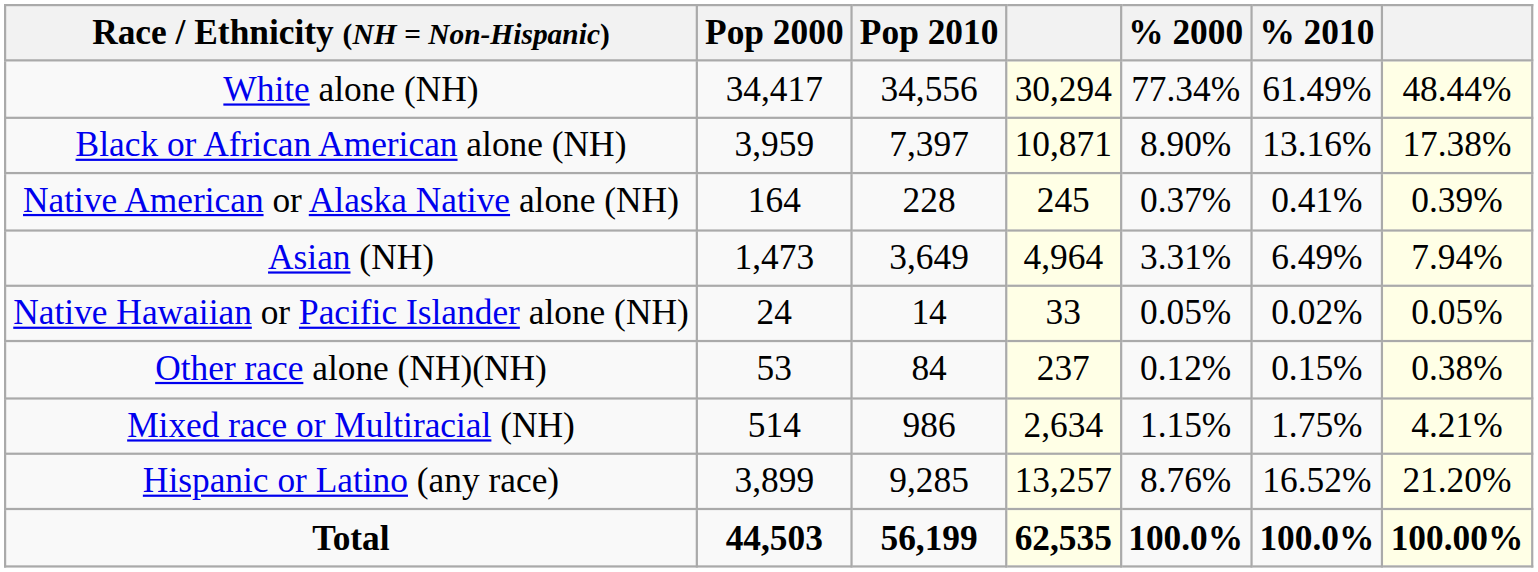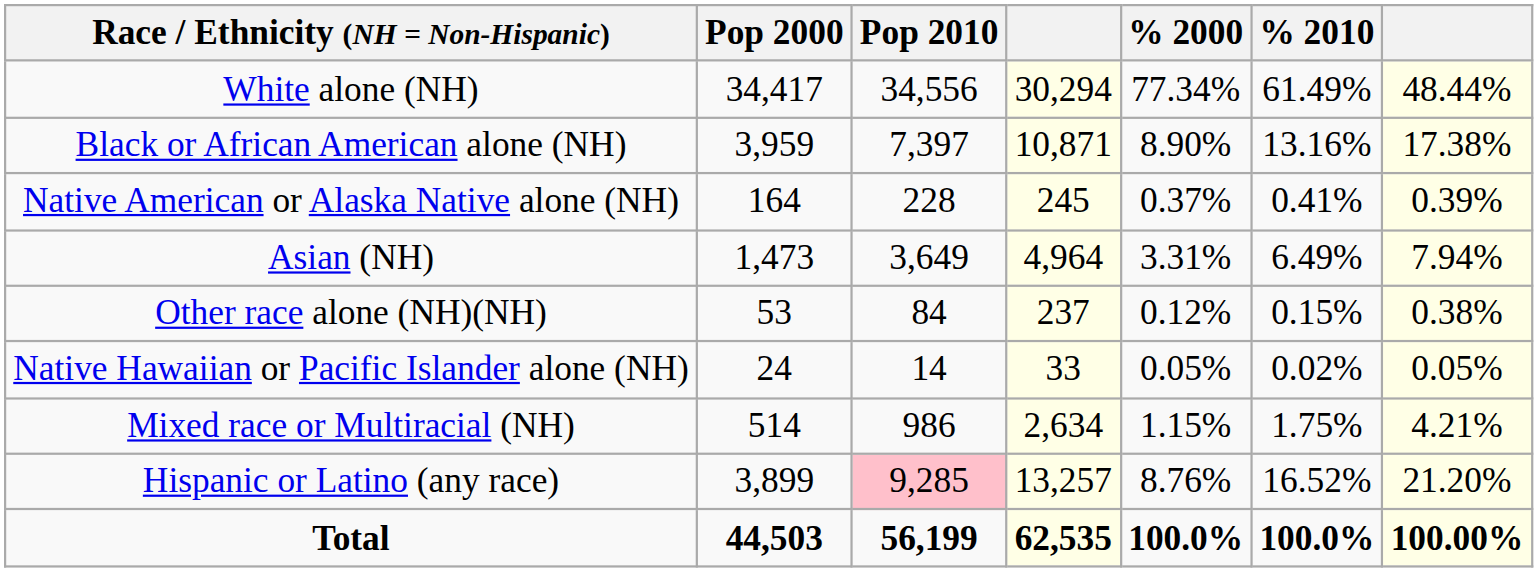rows swapped: Native Hawaiian or Pacific Islander alone (NH) <-> Other race alone (NH)(NH)
Hispanic or Latino (any race) | Pop 2010: no background -> pink background
